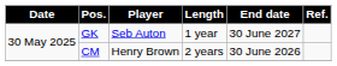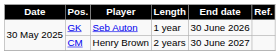GK | End date: 30 June 2027 -> 30 June 2026
CM | End date: 30 June 2026 -> 30 June 2027
